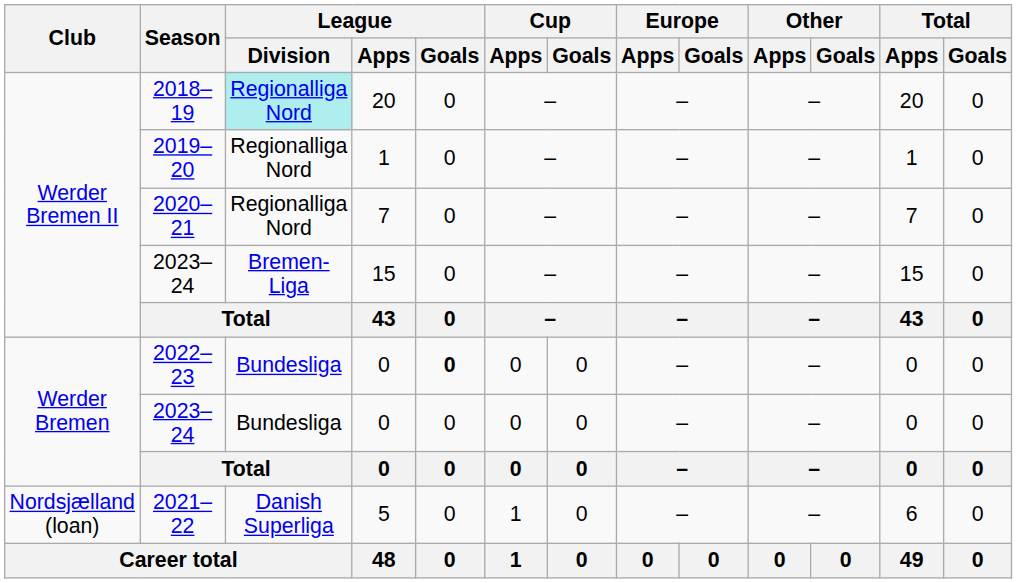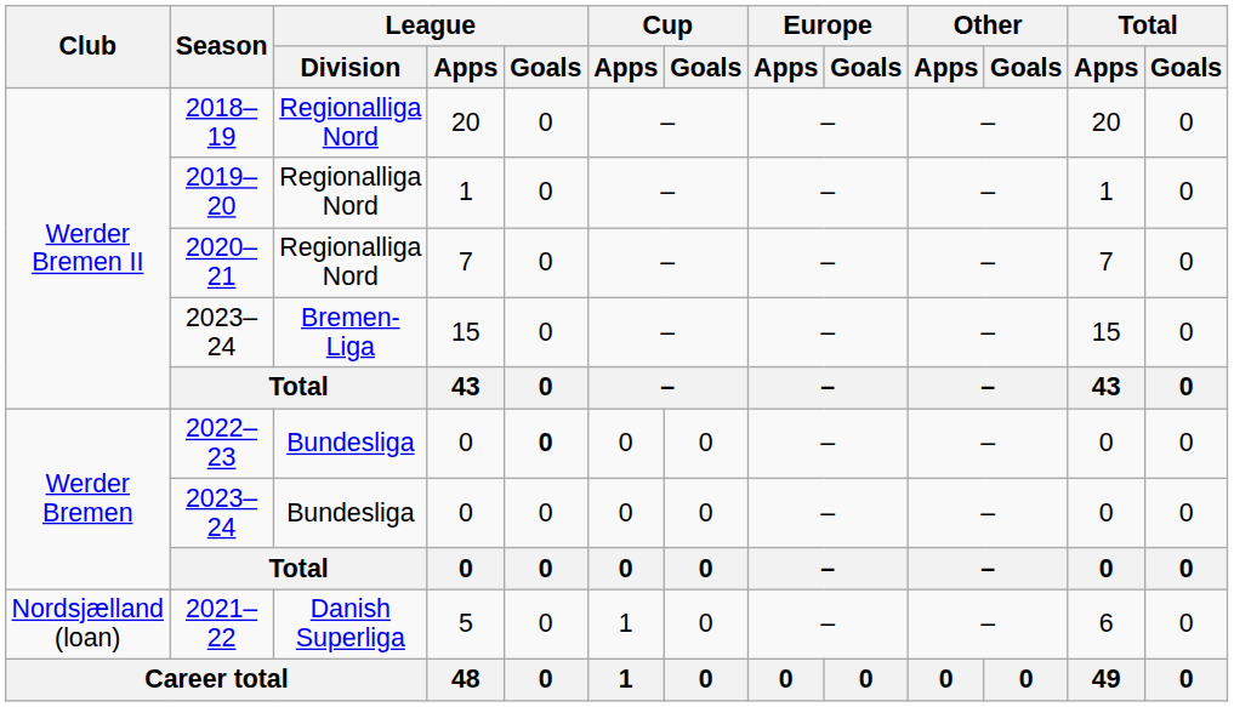2018–19 | League / Division: paleturquoise background -> no background
